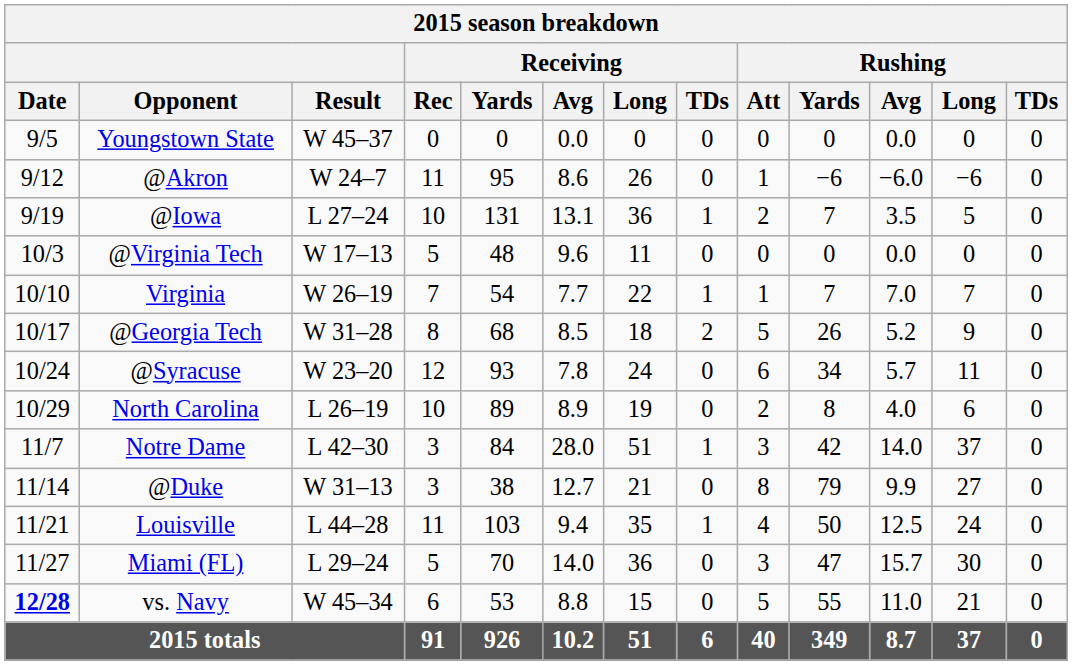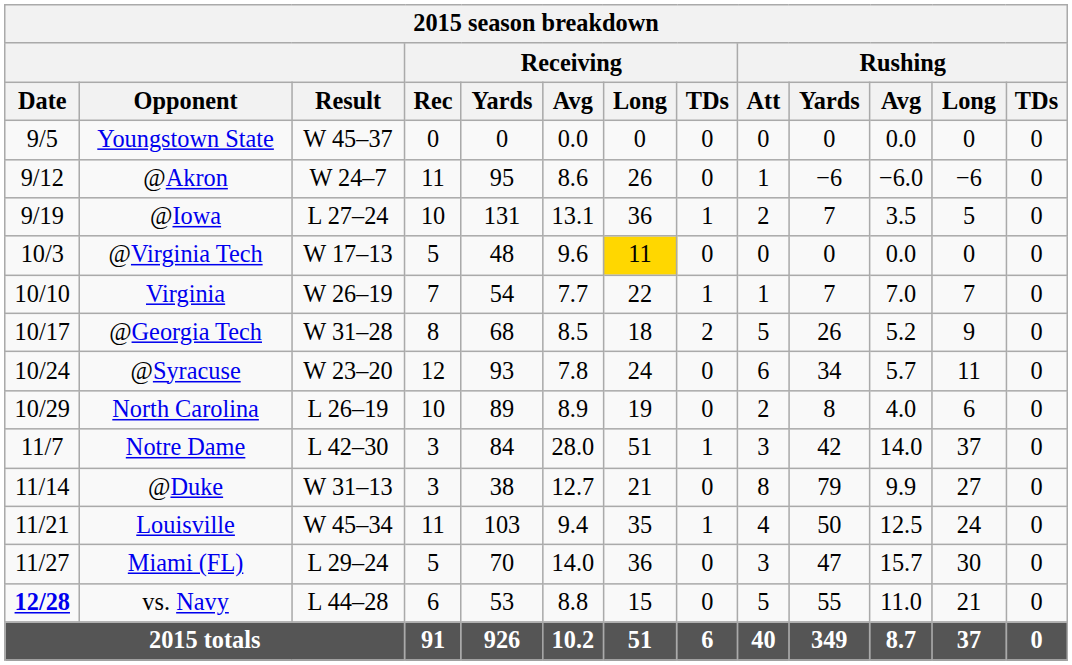@Virginia Tech | Receiving / Long: no background -> gold background
Louisville | Result: L 44–28 -> W 45–34
vs. Navy | Result: W 45–34 -> L 44–28
